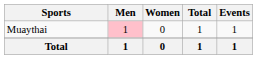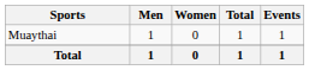Muaythai | Men: pink background -> no background
